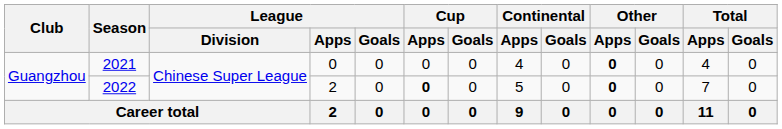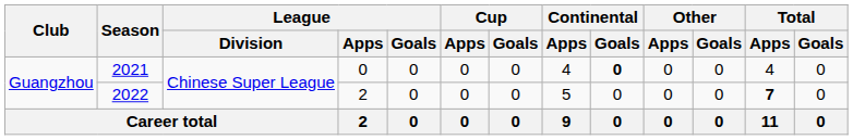2021 | Continental / Goals: normal -> bold
2021 | Other / Apps: bold -> normal
2022 | Cup / Apps: bold -> normal
2022 | Other / Apps: bold -> normal
2022 | Total / Apps: normal -> bold
